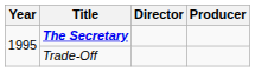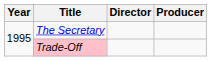The Secretary | Title: bold -> normal
Trade-Off | Title: no background -> pink background
